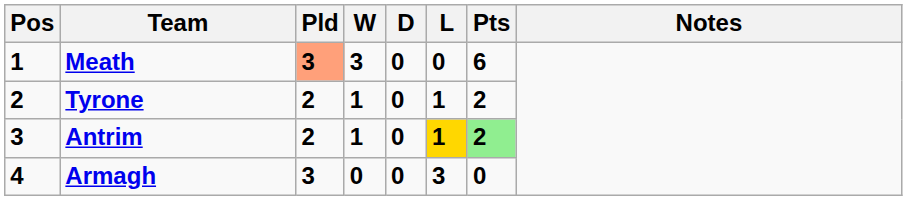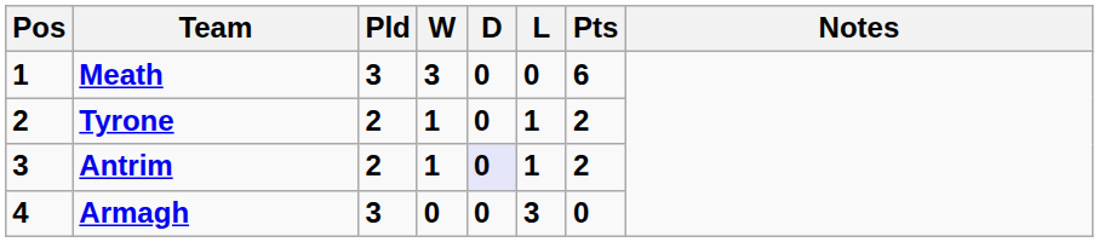Meath | Pld: lightsalmon background -> no background
Antrim | D: no background -> lavender background
Antrim | L: gold background -> no background
Antrim | Pts: lightgreen background -> no background
